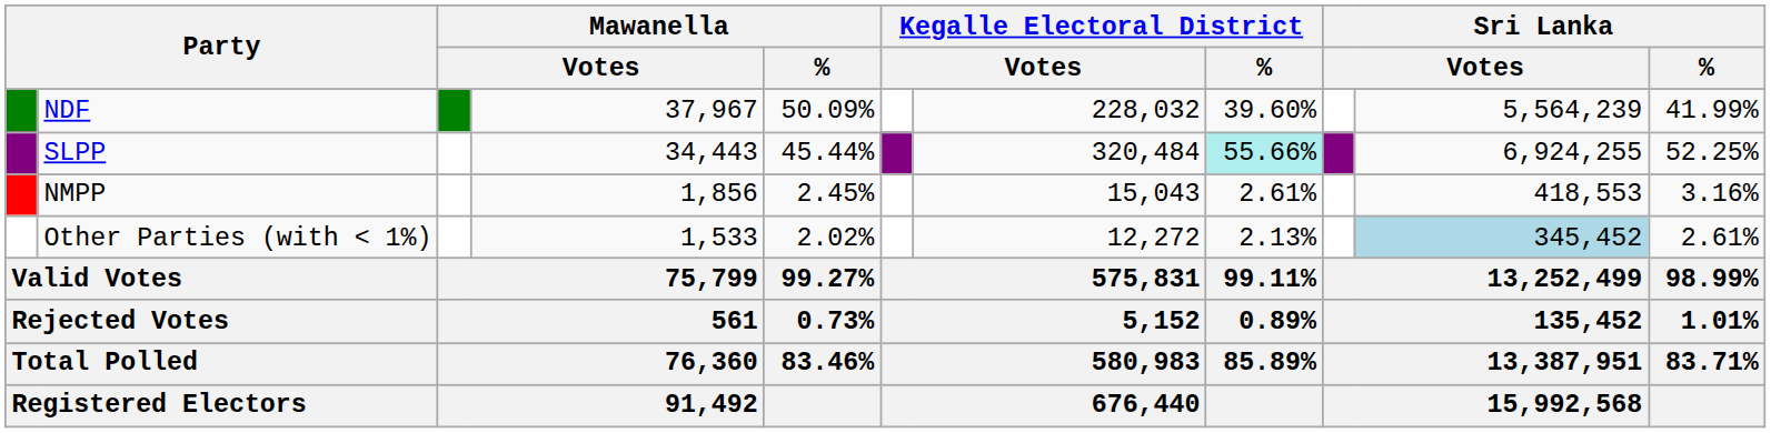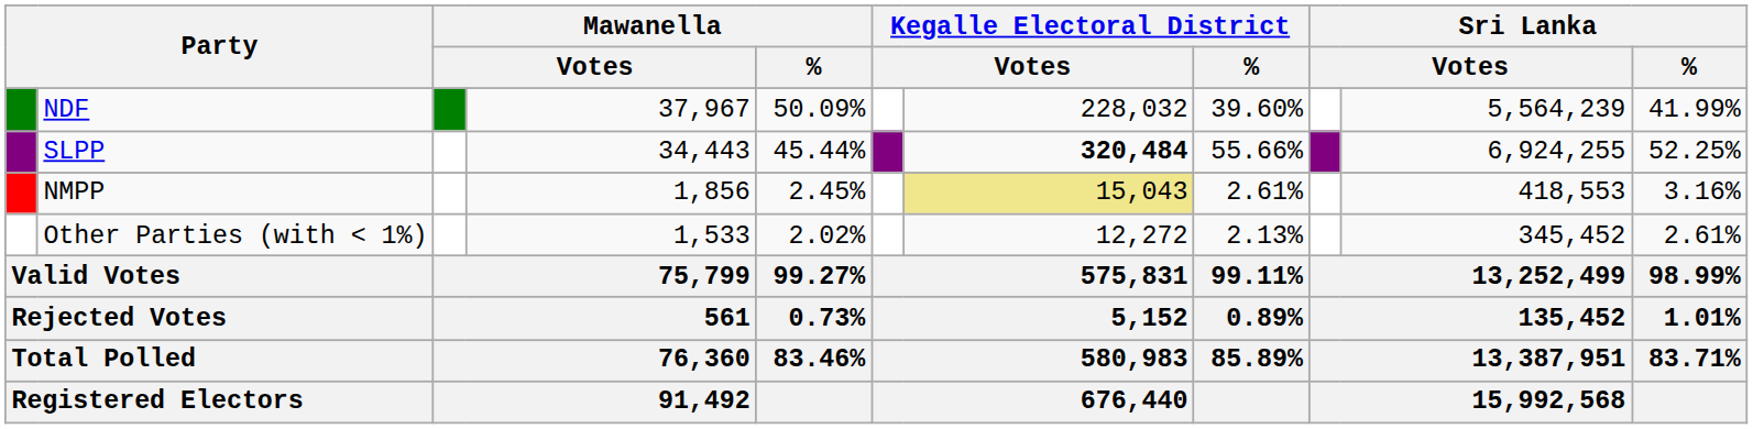SLPP | column 7: normal -> bold
SLPP | Kegalle Electoral District / %: paleturquoise background -> no background
NMPP | column 7: no background -> khaki background
Other Parties (with < 1%) | column 10: lightblue background -> no background
